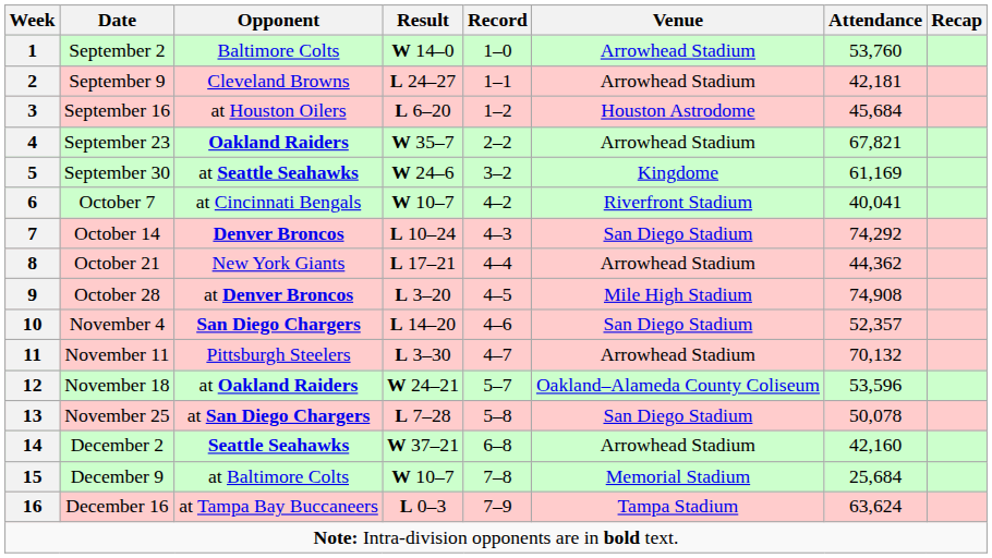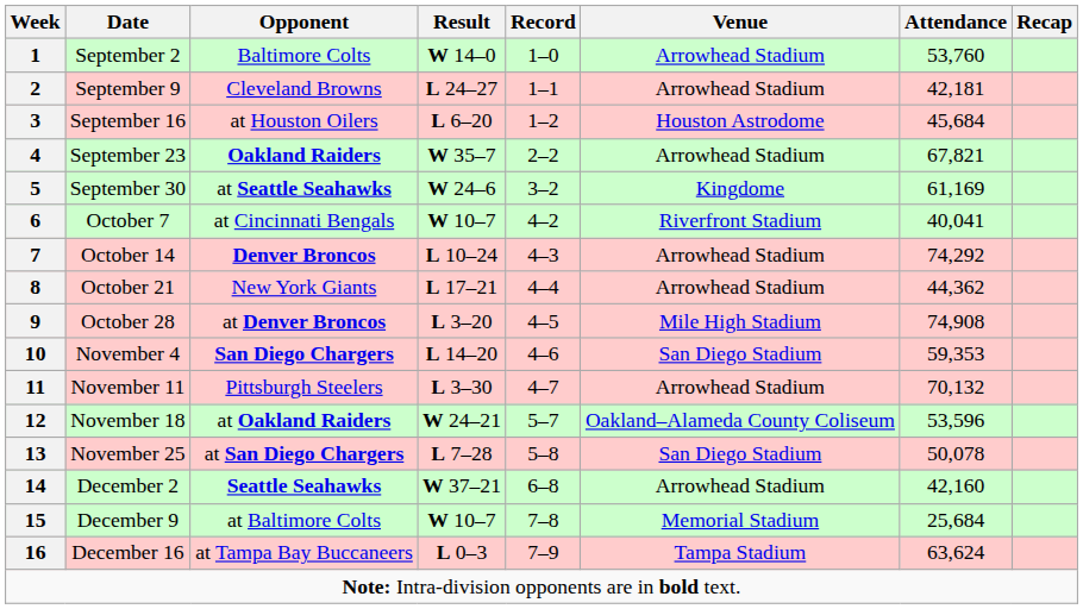7 | Venue: San Diego Stadium -> Arrowhead Stadium
10 | Attendance: 52,357 -> 59,353
